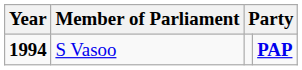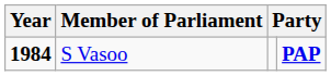S Vasoo | Year: 1994 -> 1984
